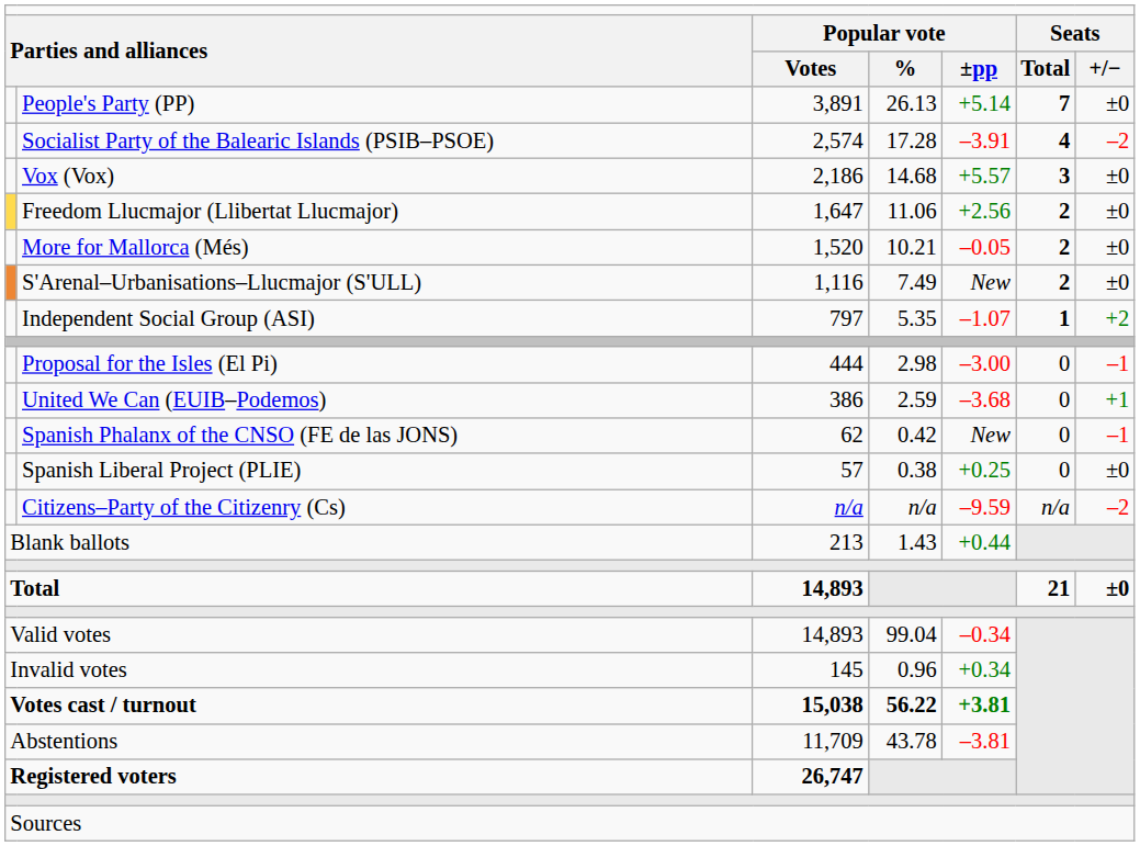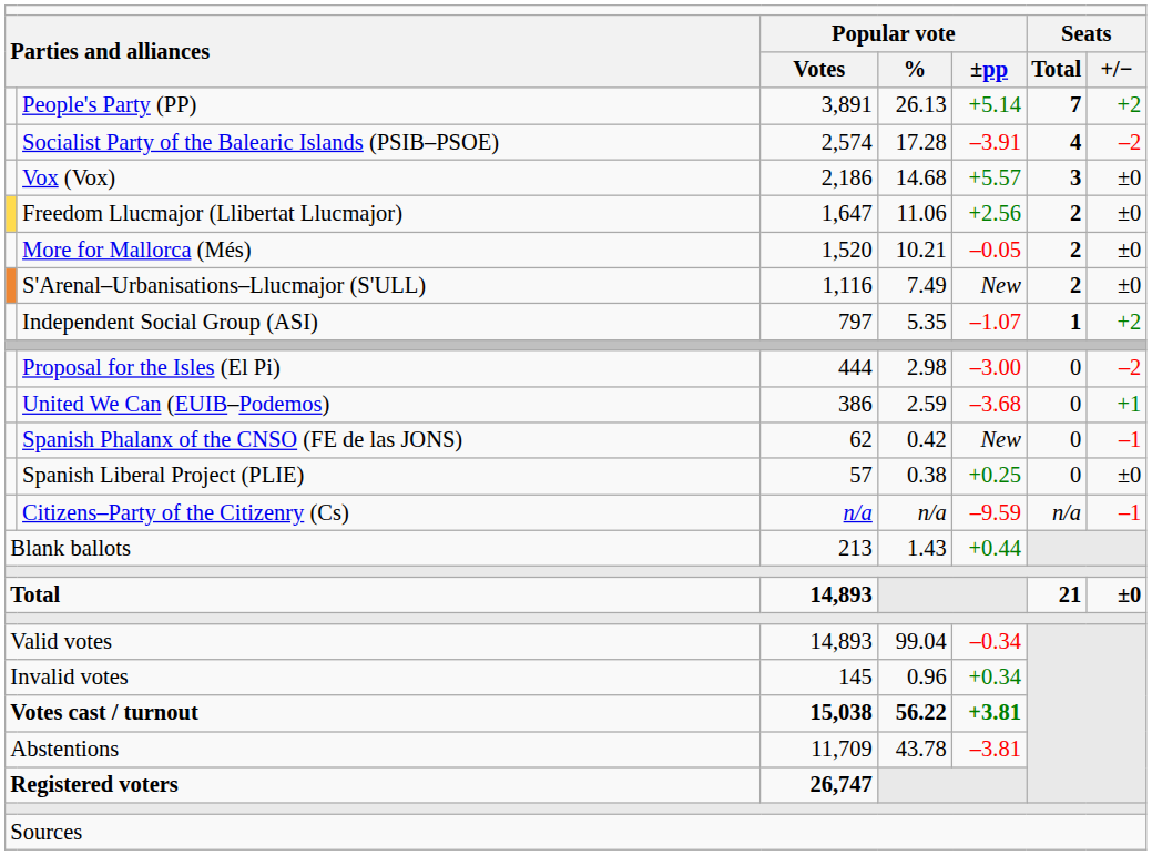People's Party (PP) | column 7: ±0 -> +2
Proposal for the Isles (El Pi) | column 7: –1 -> –2
Citizens–Party of the Citizenry (Cs) | column 7: –2 -> –1
